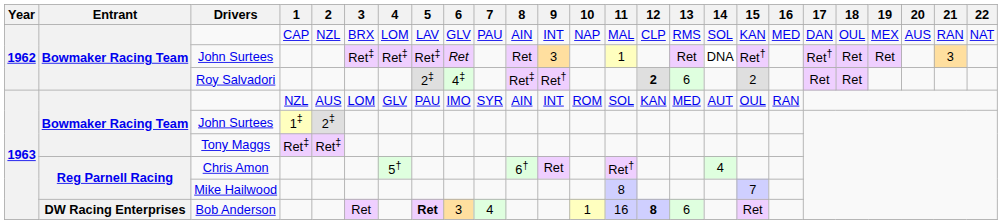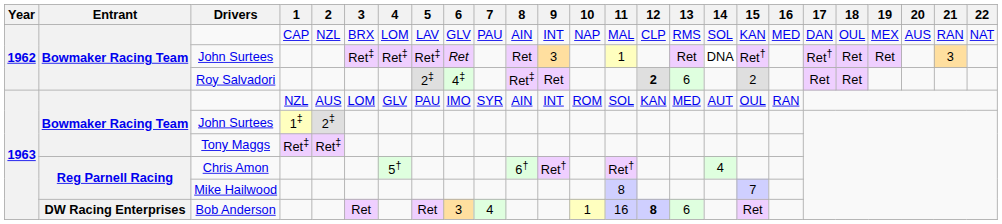Roy Salvadori | 9: Ret† -> Ret
Chris Amon | 9: Ret -> Ret†
Bob Anderson | 5: bold -> normal
